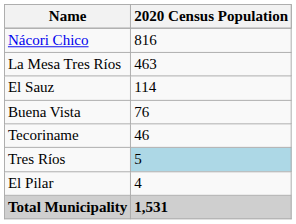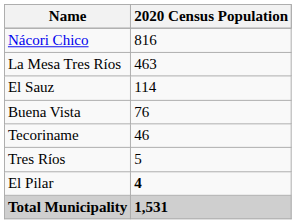Tres Ríos | 2020 Census Population: lightblue background -> no background
El Pilar | 2020 Census Population: normal -> bold
